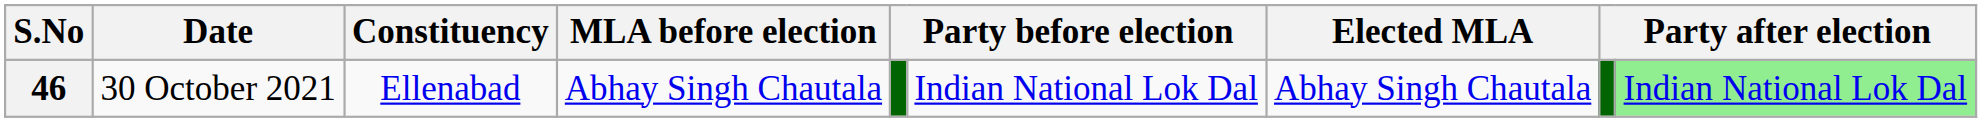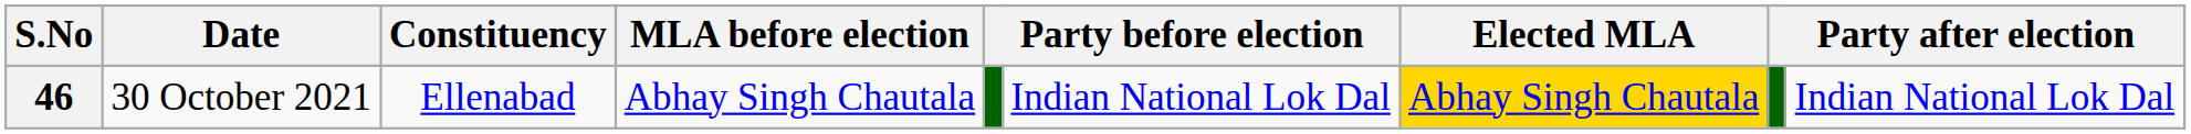46 | Elected MLA: no background -> gold background
46 | column 9: lightgreen background -> no background
